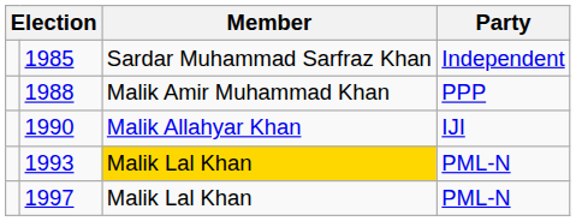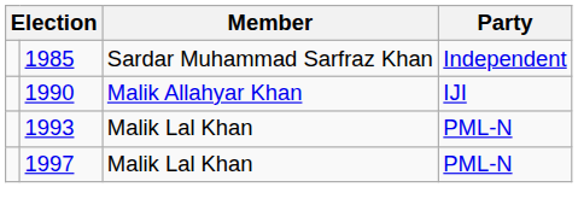- row: 1988 | Malik Amir Muhammad Khan | PPP
1993 | Member: gold background -> no background
